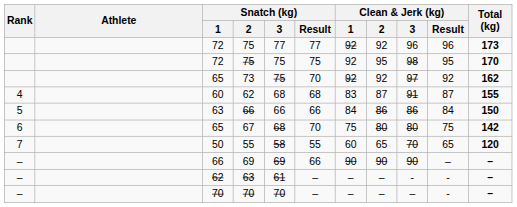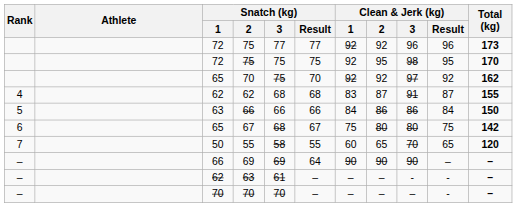row 5 | Snatch (kg) / 2: 73 -> 70
row 6 | Snatch (kg) / 1: 60 -> 62
row 8 | Snatch (kg) / Result: 70 -> 67
row 10 | Snatch (kg) / Result: 66 -> 64
